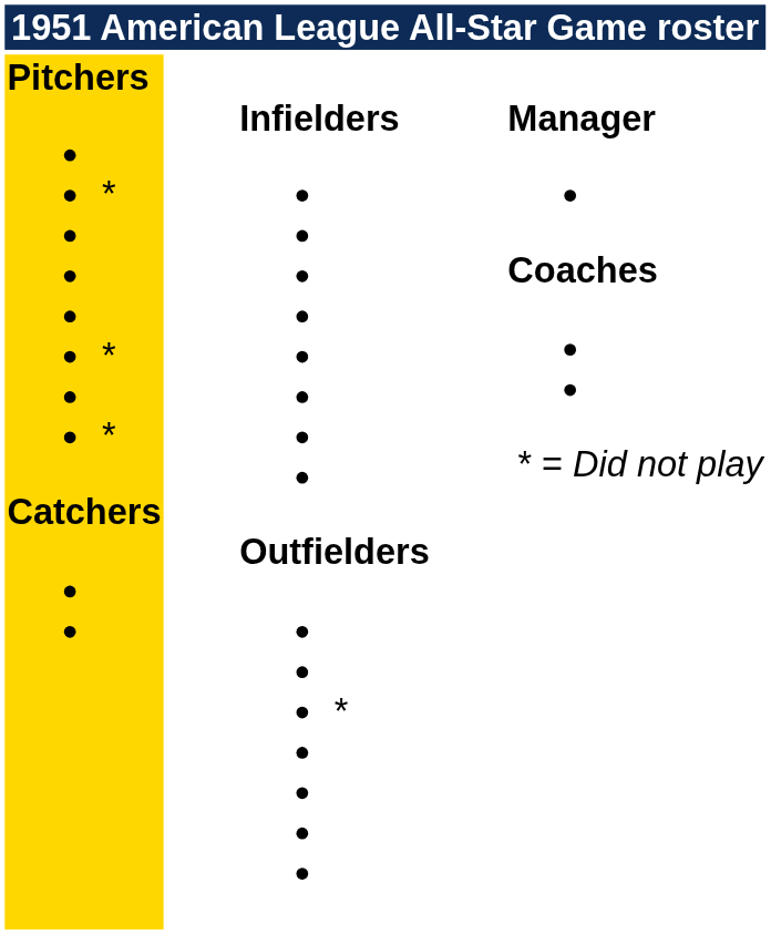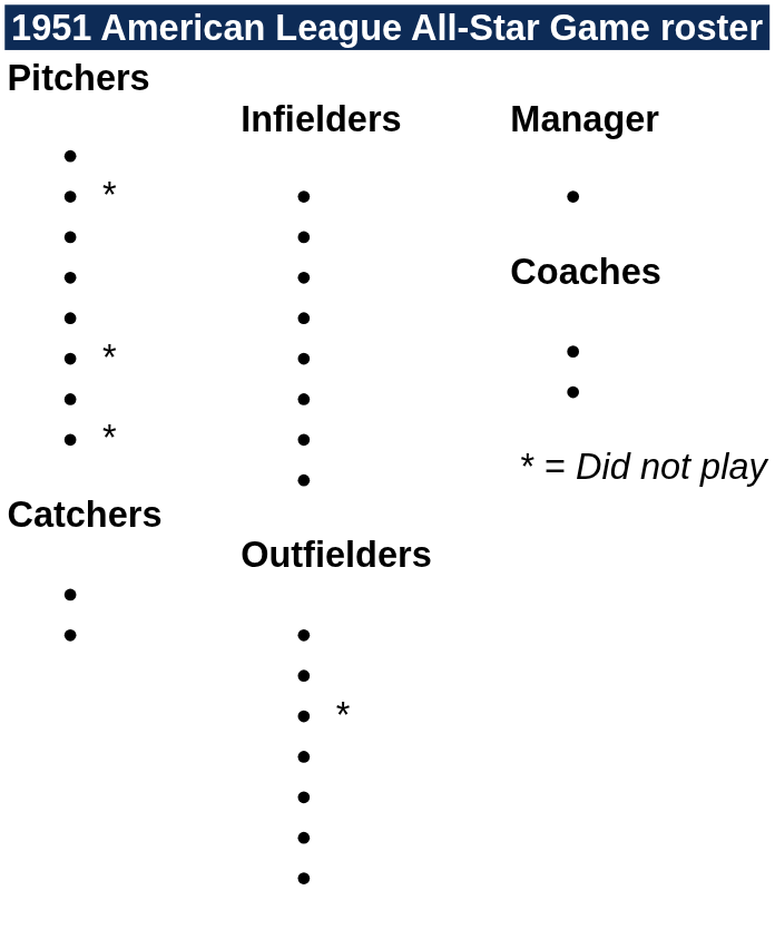Pitchers * * * Catchers | column 1: gold background -> no background
